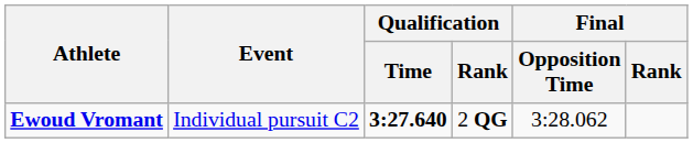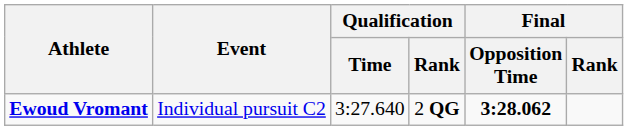Ewoud Vromant | Qualification / Time: bold -> normal
Ewoud Vromant | Final / Opposition Time: normal -> bold
